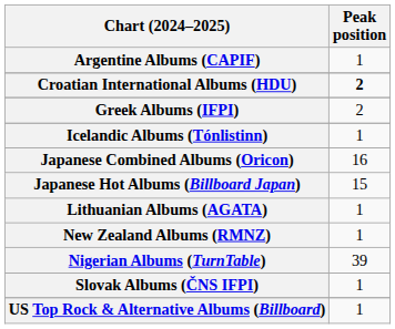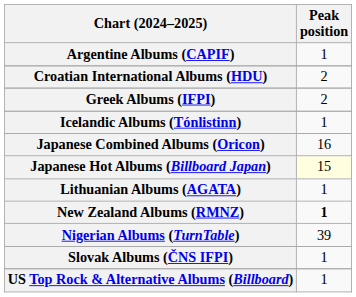Croatian International Albums (HDU) | Peak position: bold -> normal
Japanese Hot Albums (Billboard Japan) | Peak position: no background -> lightyellow background
New Zealand Albums (RMNZ) | Peak position: normal -> bold
